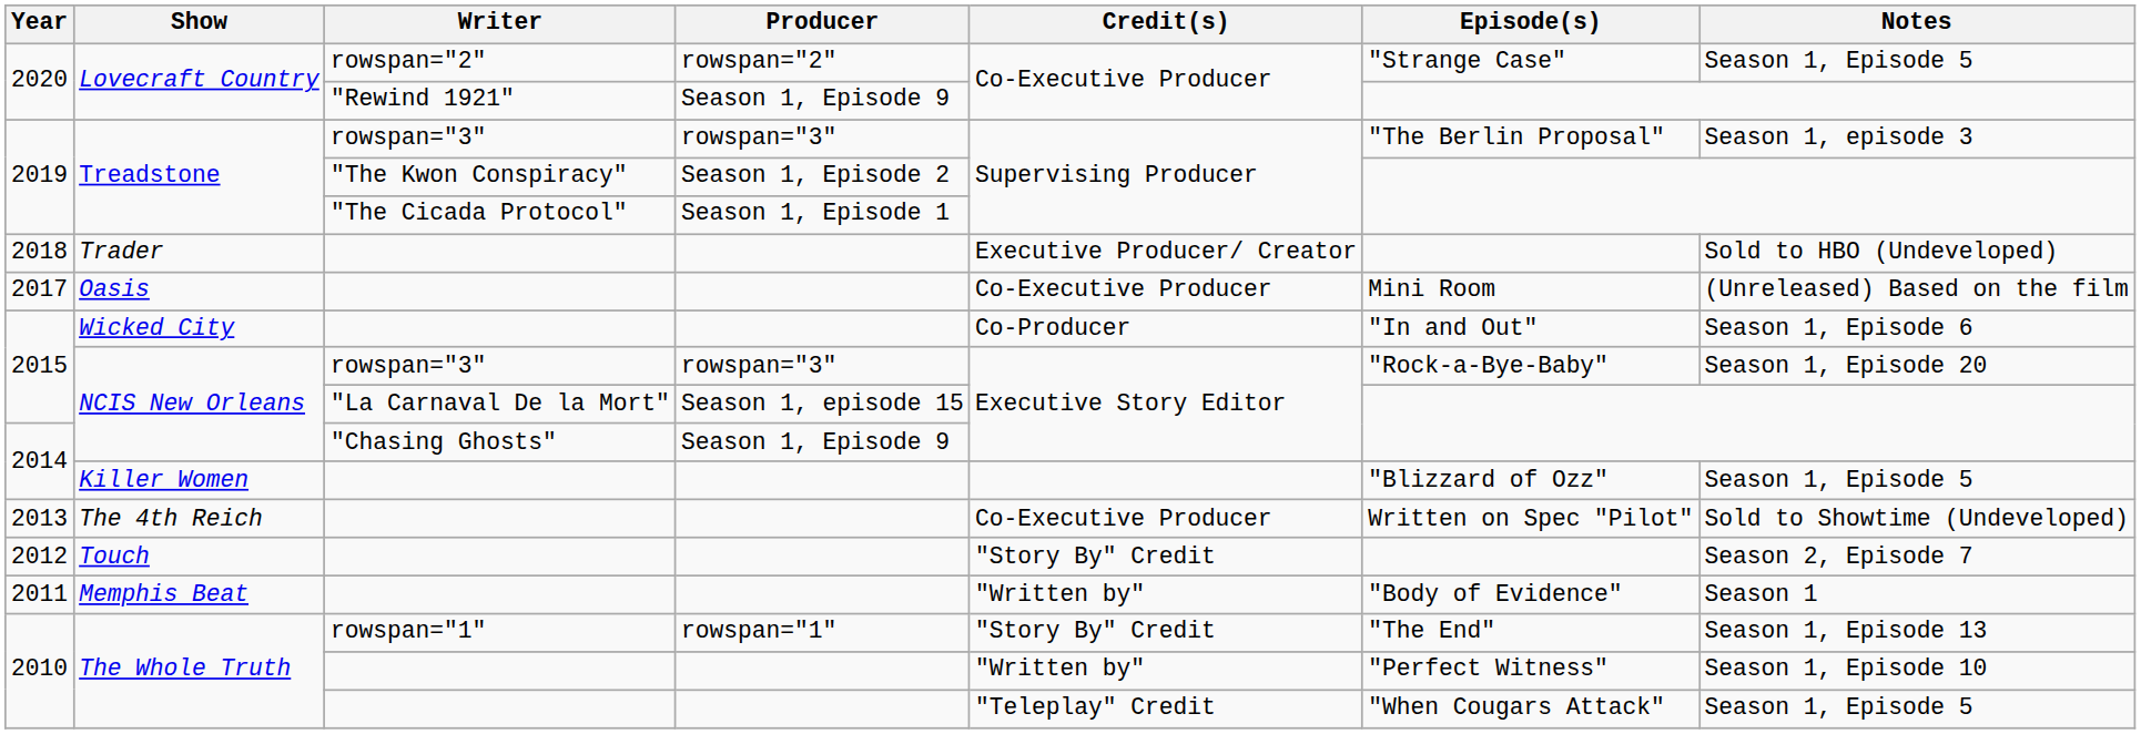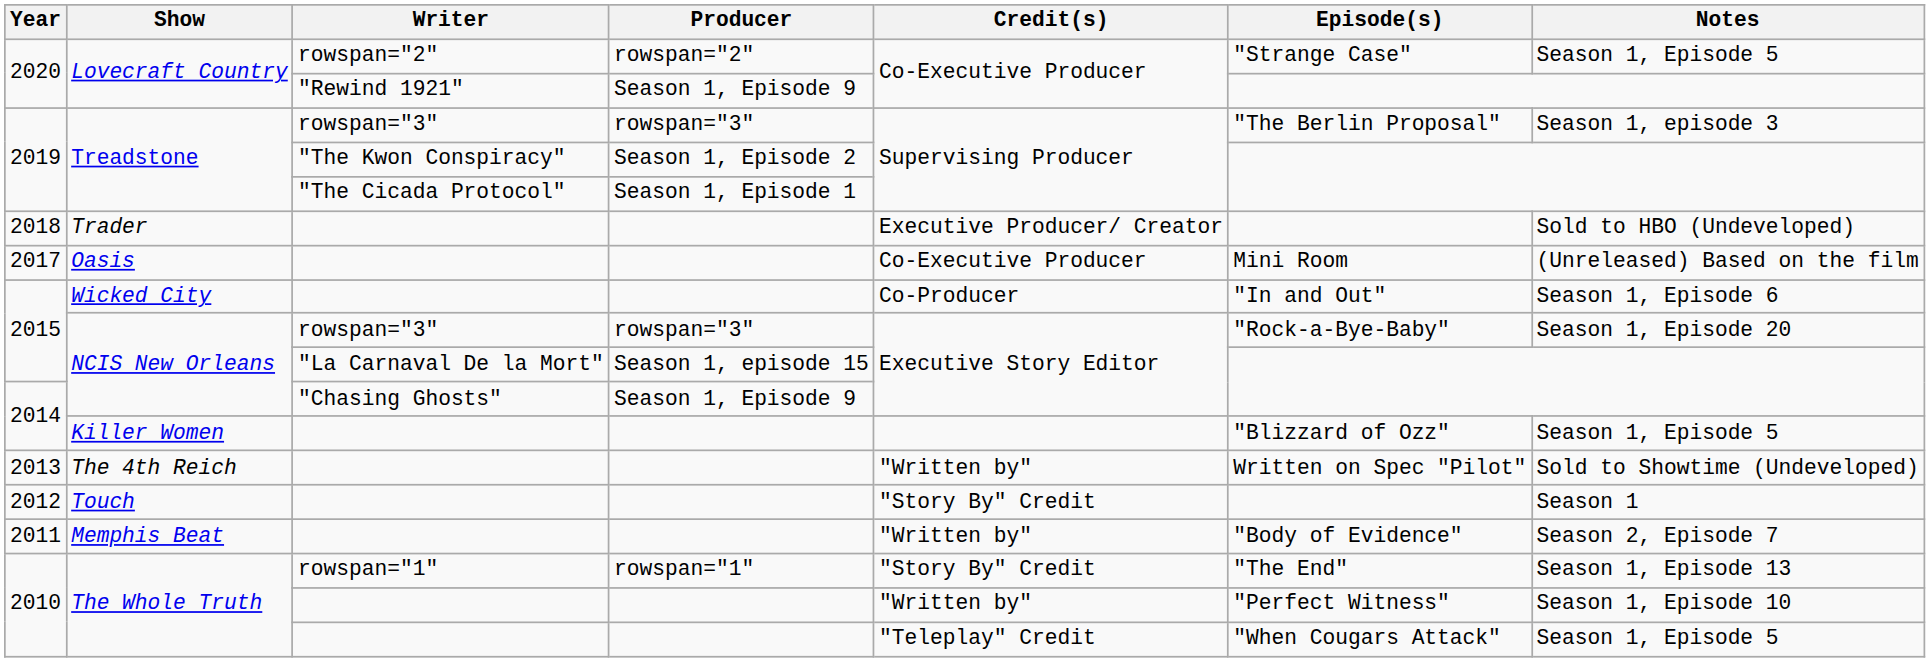The 4th Reich | Credit(s): Co-Executive Producer -> "Written by"
Touch | Notes: Season 2, Episode 7 -> Season 1
Memphis Beat | Notes: Season 1 -> Season 2, Episode 7
